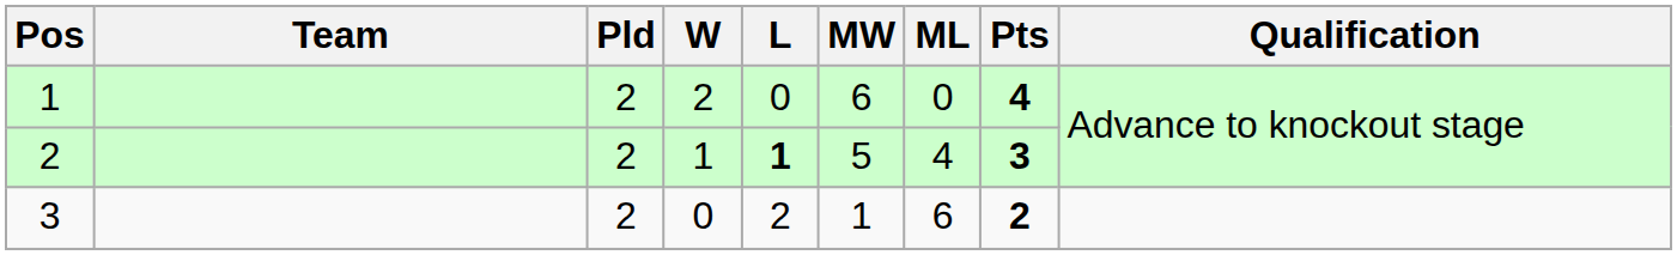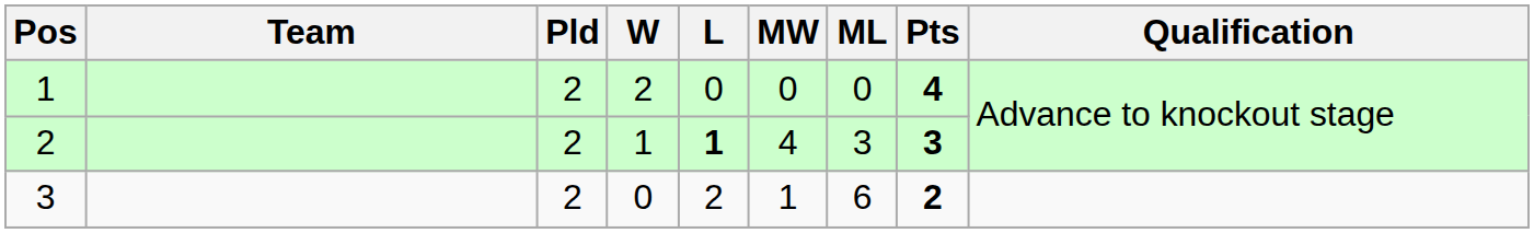row 2 | MW: 6 -> 0
row 3 | MW: 5 -> 4
row 3 | ML: 4 -> 3
